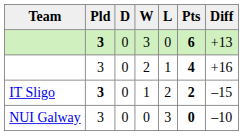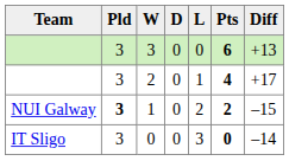columns swapped: W <-> D
row 2 | Pld: bold -> normal
row 3 | Diff: +16 -> +17
row 4 | Team: IT Sligo -> NUI Galway
row 5 | Team: NUI Galway -> IT Sligo
row 5 | Diff: –10 -> –14
